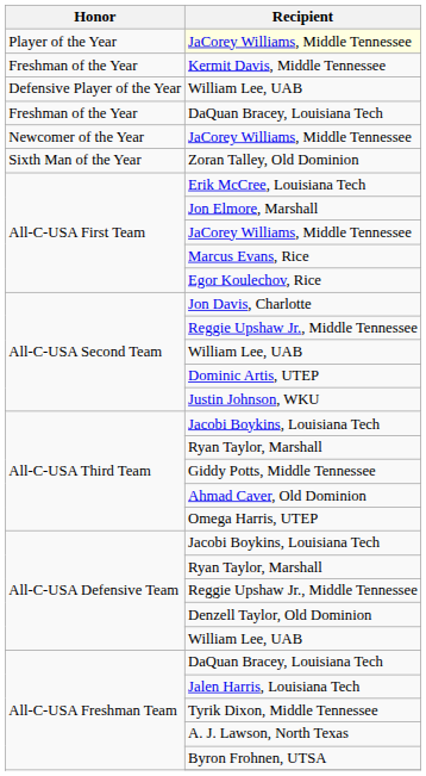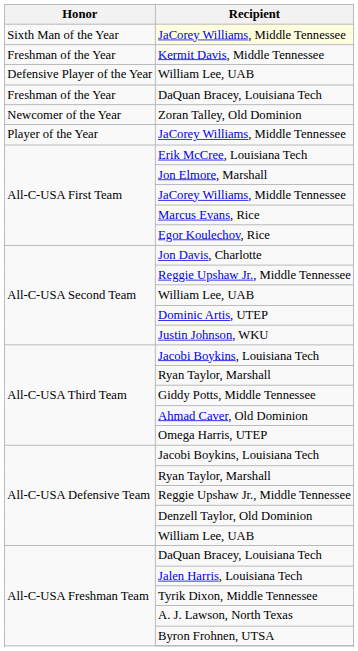row 2 | Honor: Player of the Year -> Sixth Man of the Year
row 6 | Recipient: JaCorey Williams, Middle Tennessee -> Zoran Talley, Old Dominion
row 7 | Honor: Sixth Man of the Year -> Player of the Year
row 7 | Recipient: Zoran Talley, Old Dominion -> JaCorey Williams, Middle Tennessee
